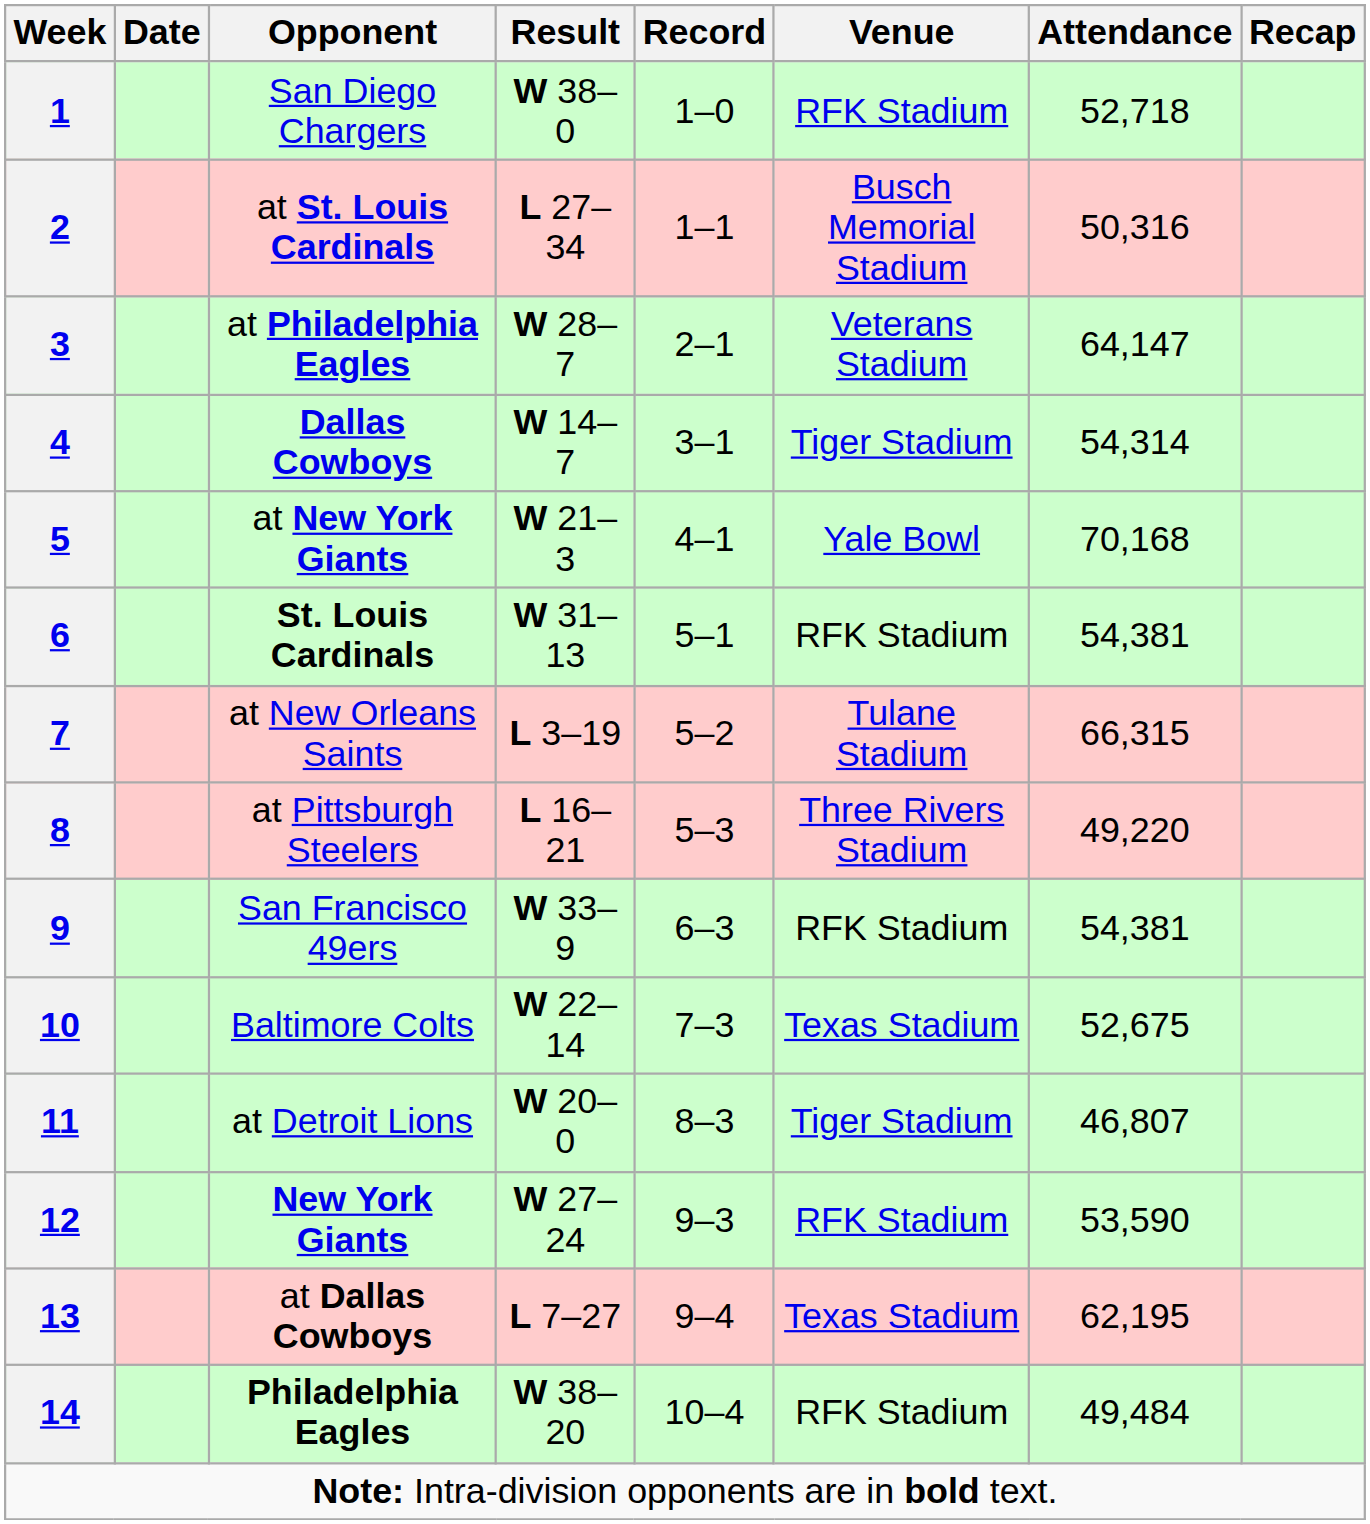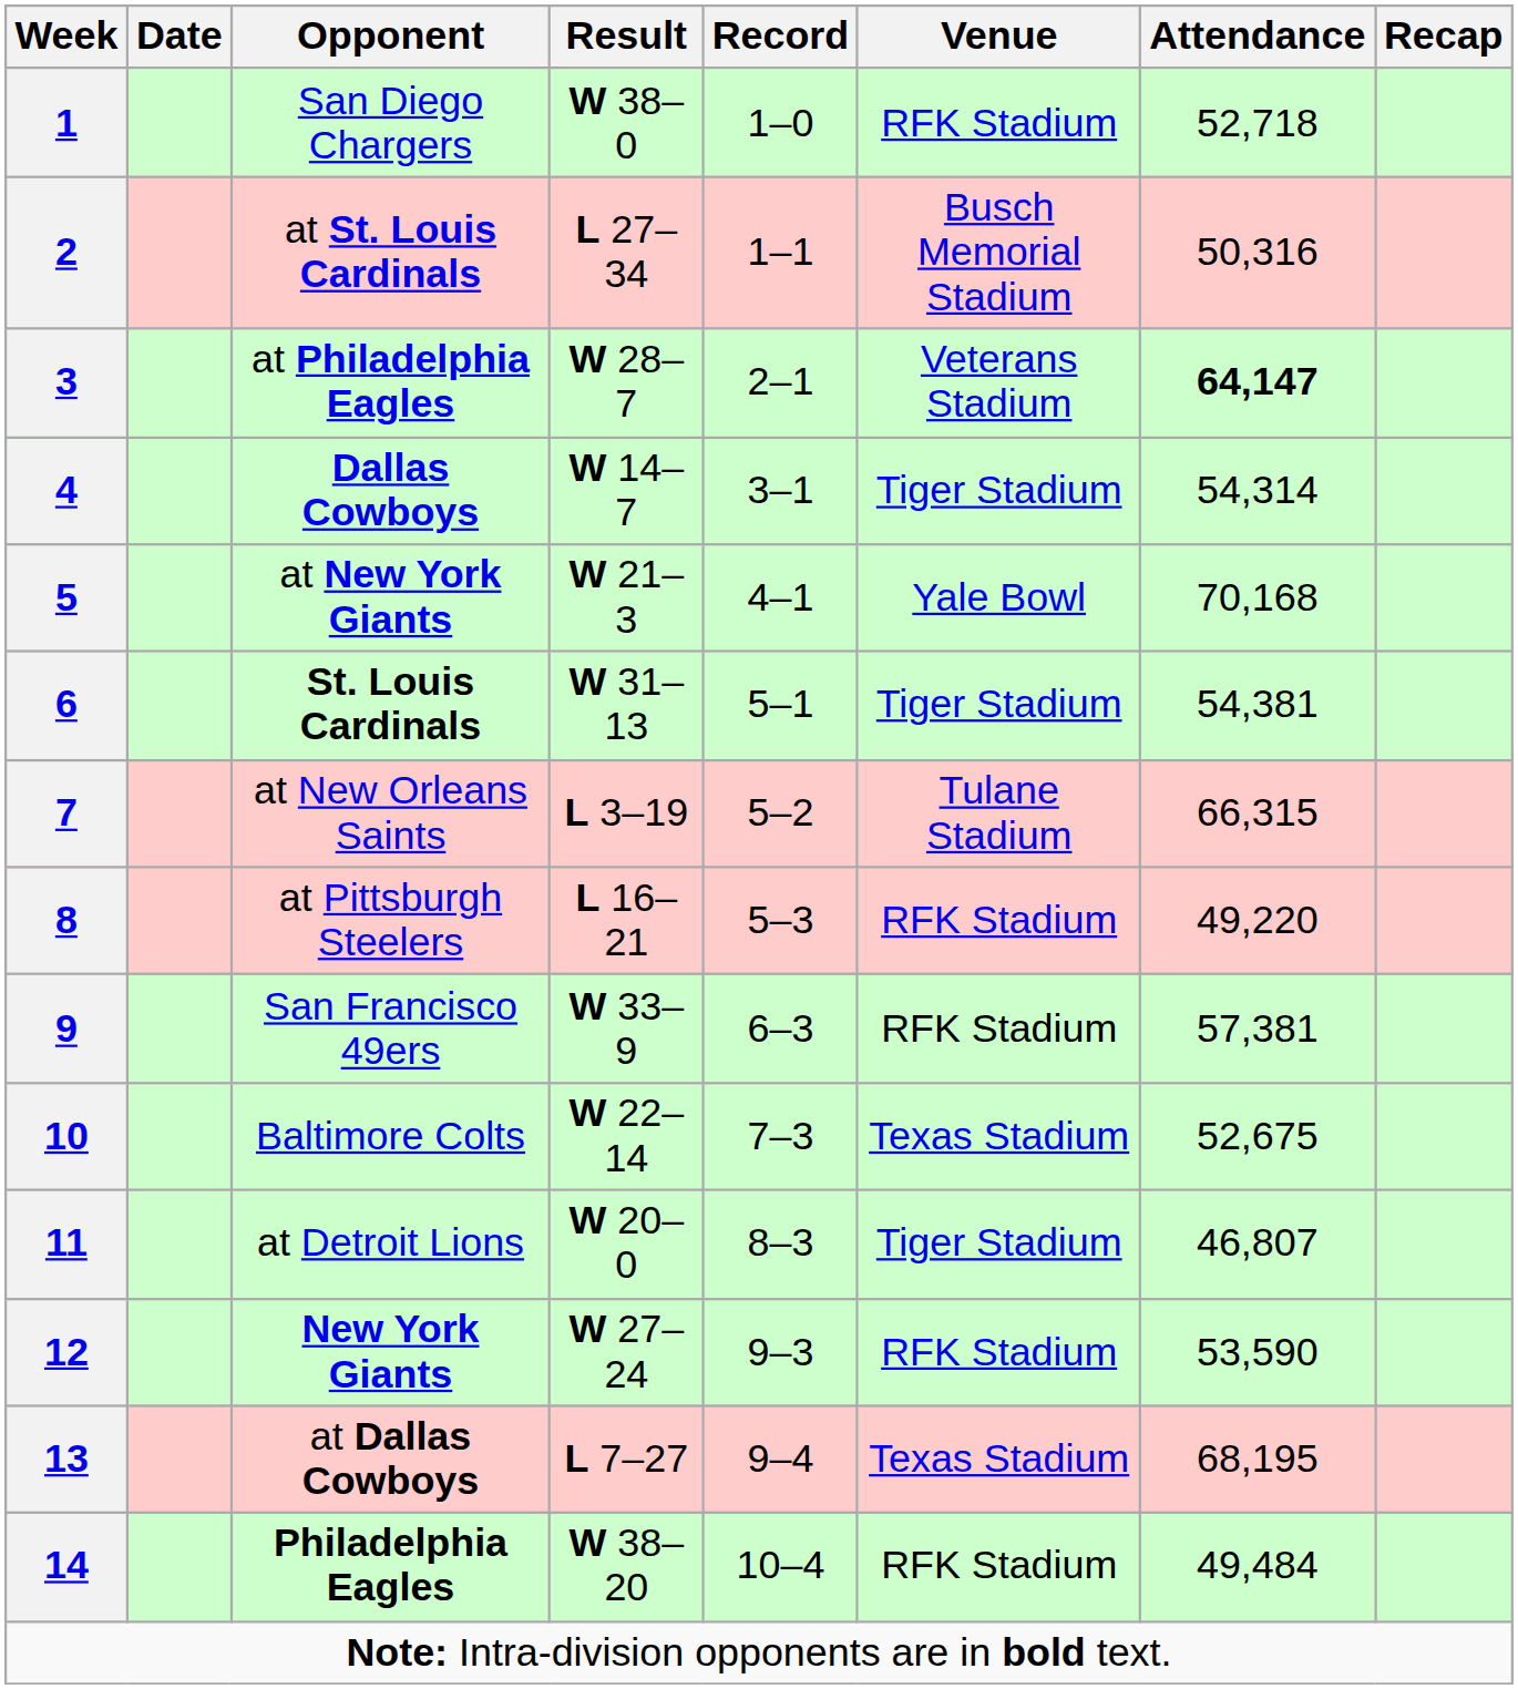3 | Attendance: normal -> bold
6 | Venue: RFK Stadium -> Tiger Stadium
8 | Venue: Three Rivers Stadium -> RFK Stadium
9 | Attendance: 54,381 -> 57,381
13 | Attendance: 62,195 -> 68,195
